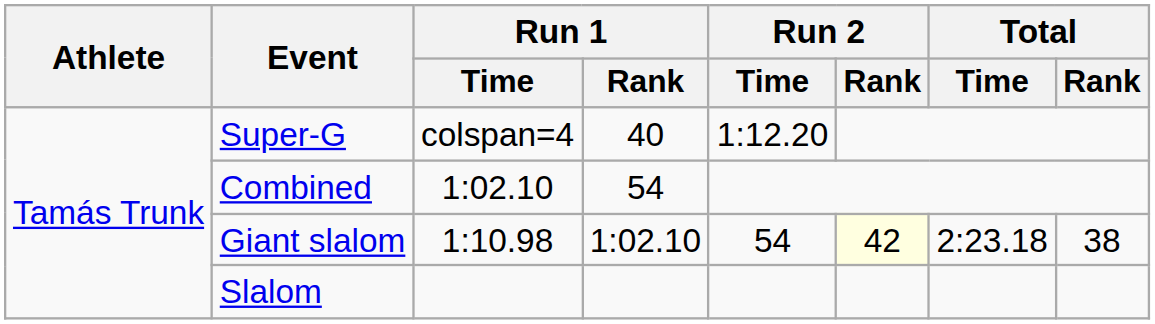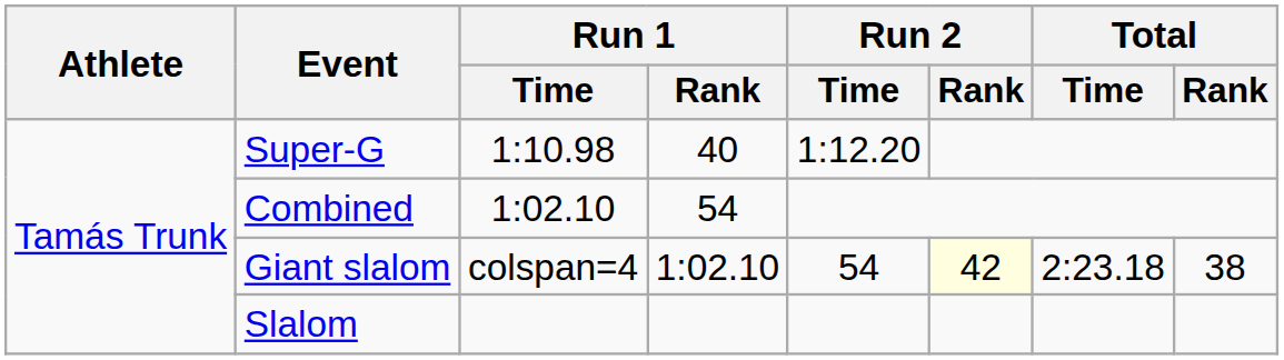Super-G | Run 1 / Time: colspan=4 -> 1:10.98
Giant slalom | Run 1 / Time: 1:10.98 -> colspan=4
